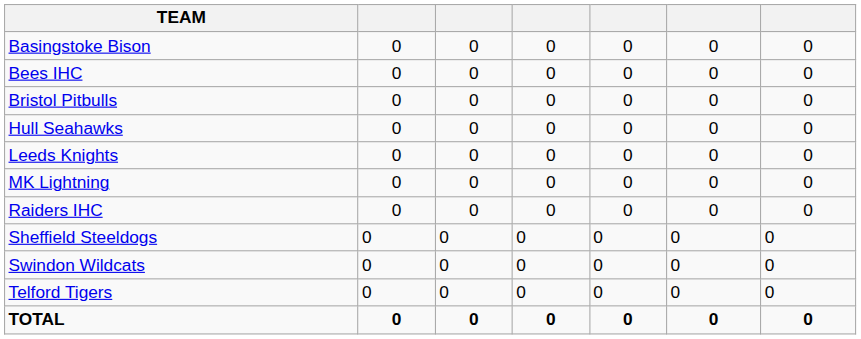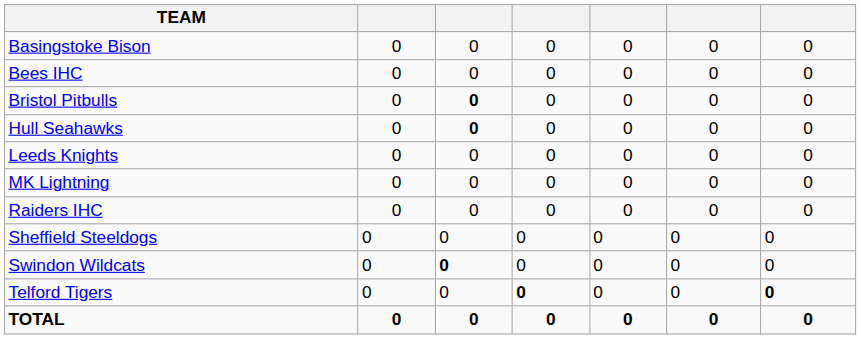Bristol Pitbulls | column 3: normal -> bold
Hull Seahawks | column 3: normal -> bold
Swindon Wildcats | column 3: normal -> bold
Telford Tigers | column 4: normal -> bold
Telford Tigers | column 7: normal -> bold
